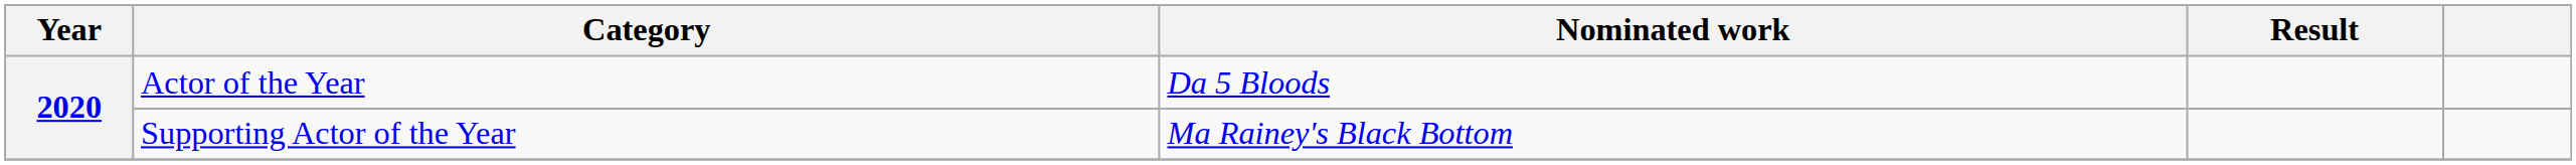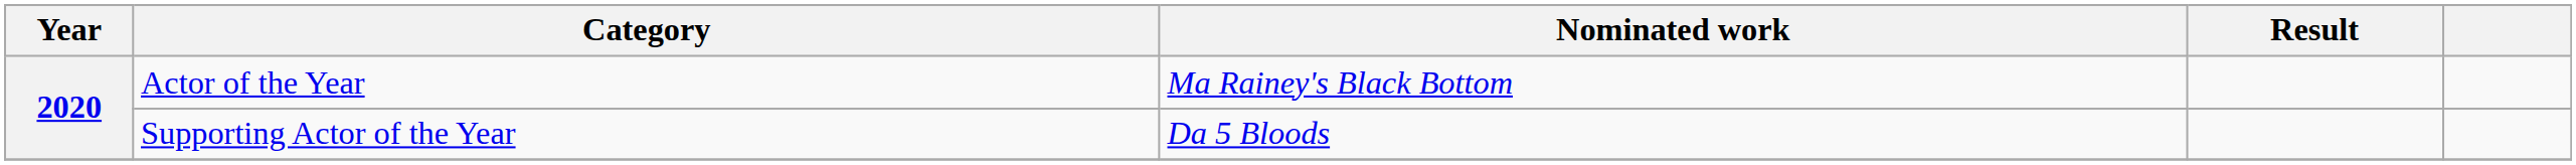Actor of the Year | Nominated work: Da 5 Bloods -> Ma Rainey's Black Bottom
Supporting Actor of the Year | Nominated work: Ma Rainey's Black Bottom -> Da 5 Bloods
